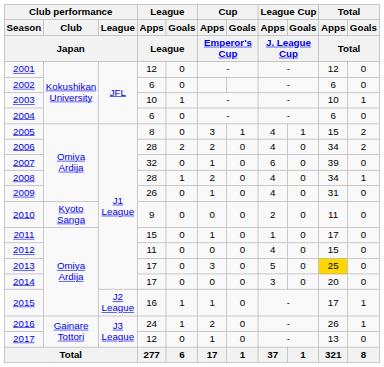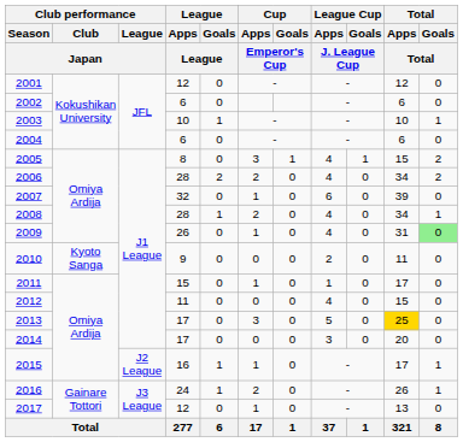2009 | Total / Goals / Total: no background -> lightgreen background
